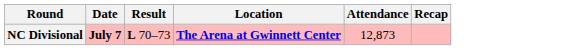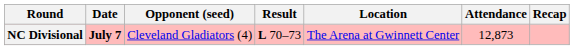+ column: Opponent (seed) | Cleveland Gladiators (4)
NC Divisional | Location: bold -> normal
